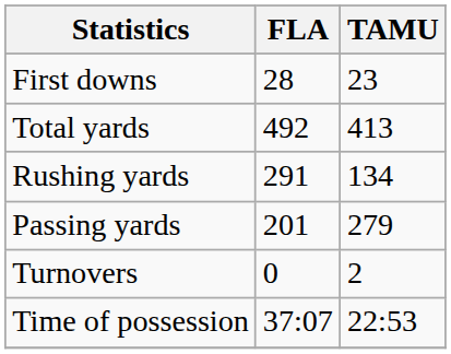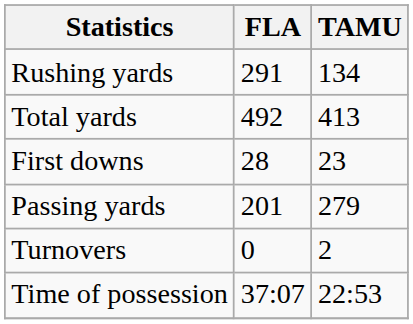rows swapped: First downs <-> Rushing yards
